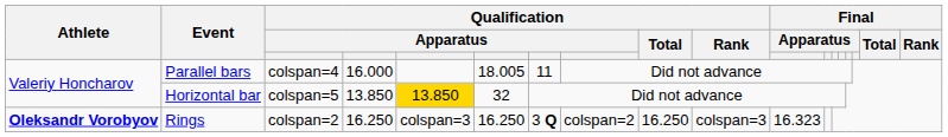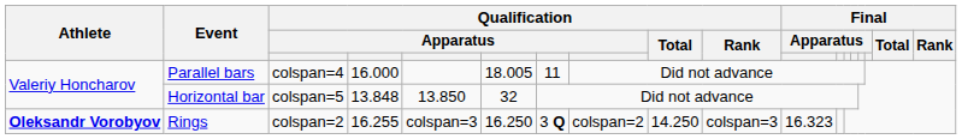Horizontal bar | column 4: 13.850 -> 13.848
Horizontal bar | column 5: gold background -> no background
Rings | column 4: 16.250 -> 16.255
Rings | Qualification / Total: 16.250 -> 14.250
